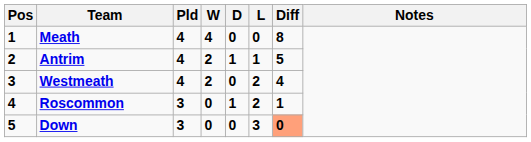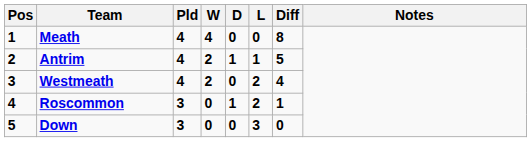Down | Diff: lightsalmon background -> no background
